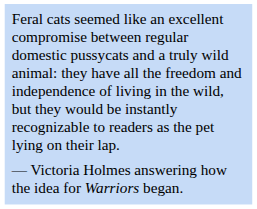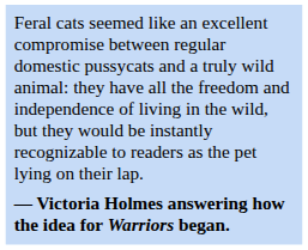row 2 | column 1: normal -> bold
